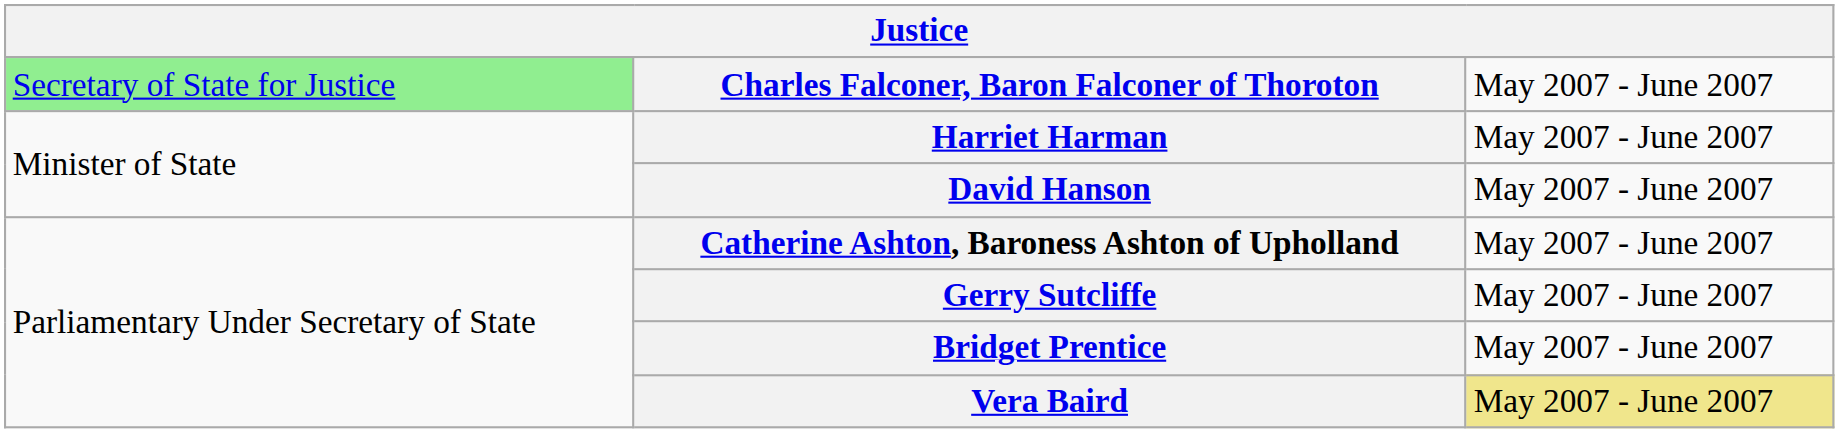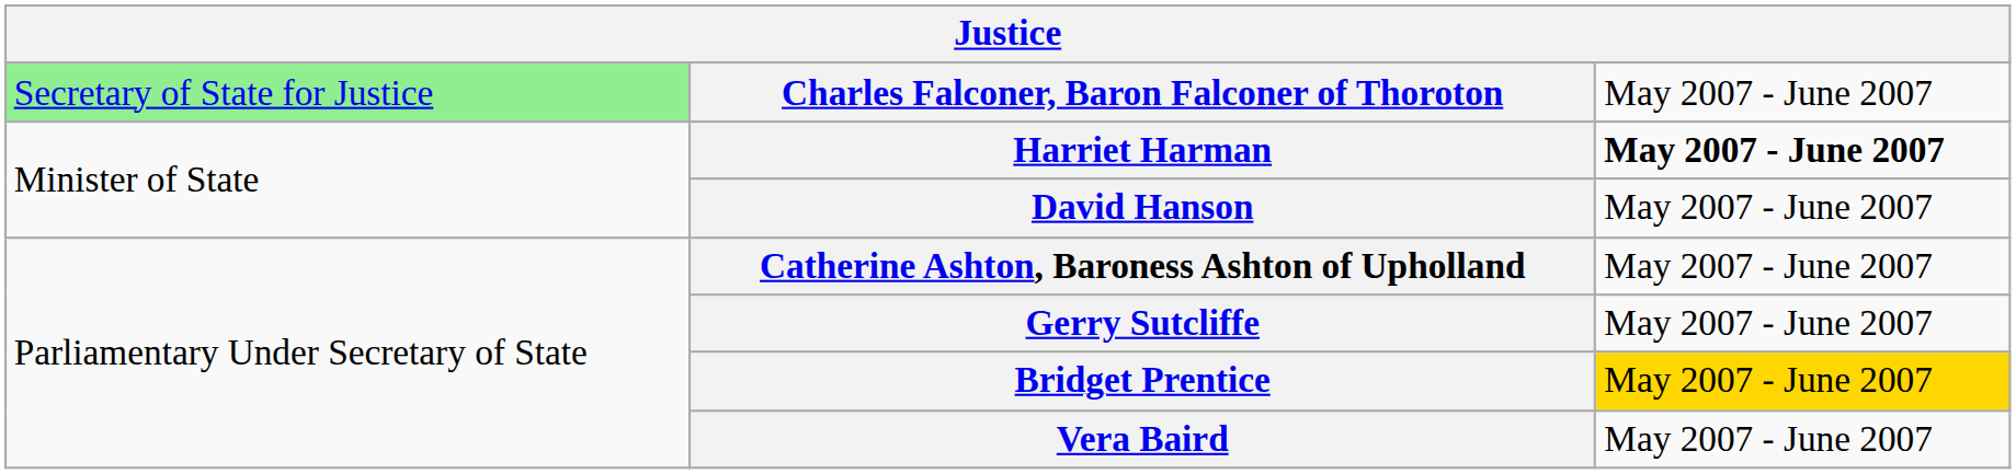Harriet Harman | column 3: normal -> bold
Bridget Prentice | column 3: no background -> gold background
Vera Baird | column 3: khaki background -> no background
